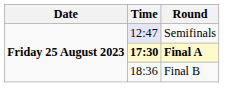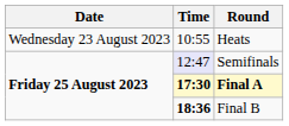+ row: Wednesday 23 August 2023 | 10:55 | Heats
Final B | Time: normal -> bold
